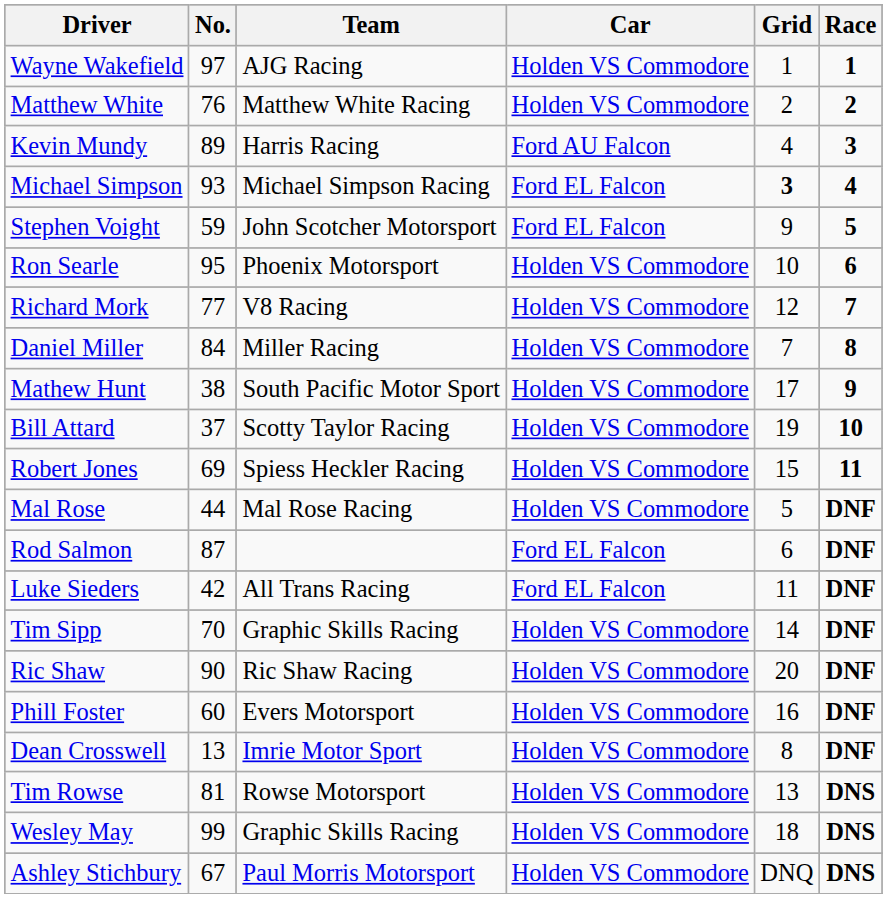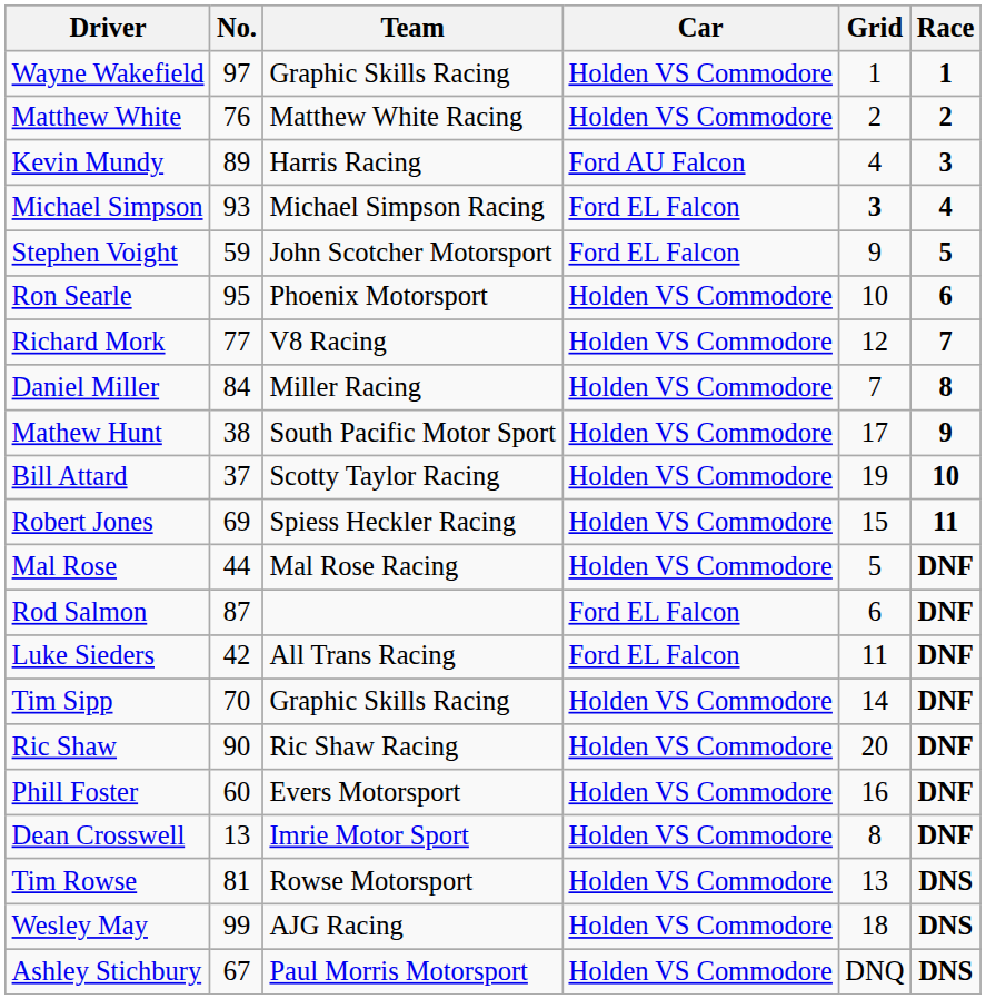Wayne Wakefield | Team: AJG Racing -> Graphic Skills Racing
Wesley May | Team: Graphic Skills Racing -> AJG Racing
